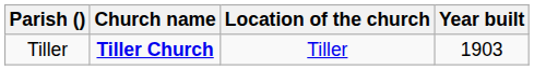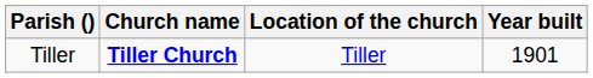row 2 | Year built: 1903 -> 1901
